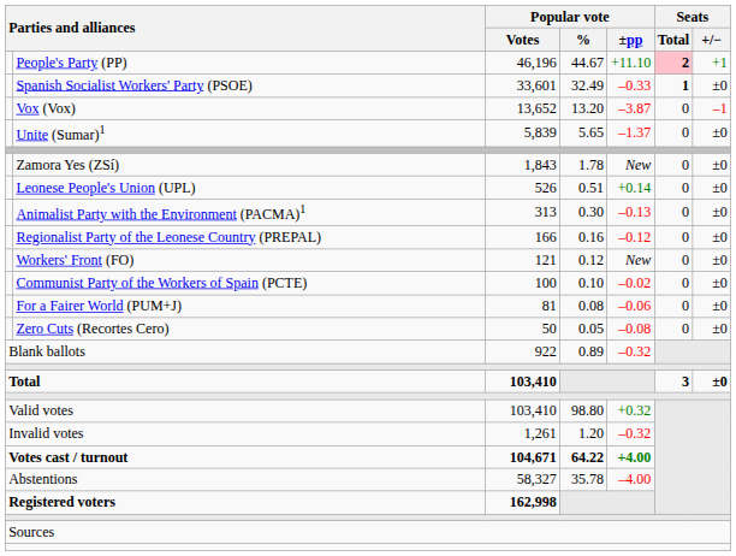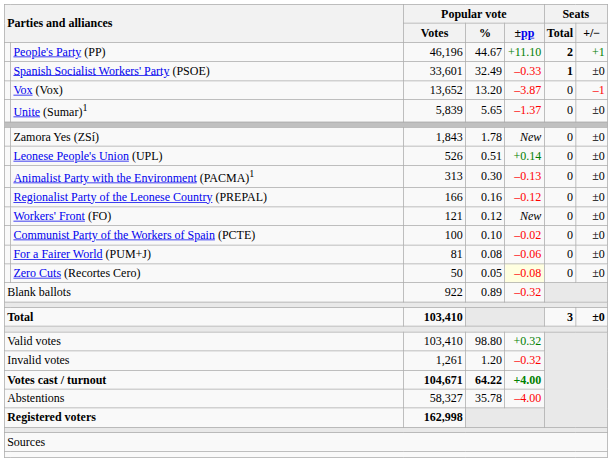People's Party (PP) | Seats / Total: pink background -> no background
Zero Cuts (Recortes Cero) | Popular vote / ±pp: no background -> lightyellow background
